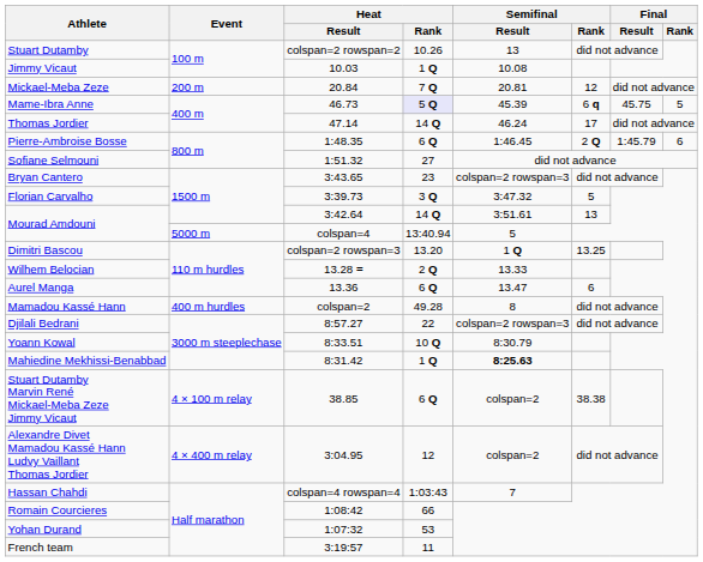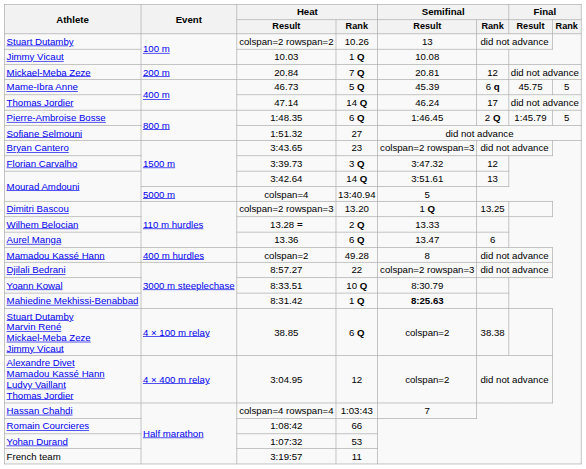Mame-Ibra Anne | Heat / Rank: lavender background -> no background
Pierre-Ambroise Bosse | Final / Rank: 6 -> 5
Florian Carvalho | Semifinal / Rank: 5 -> 12
